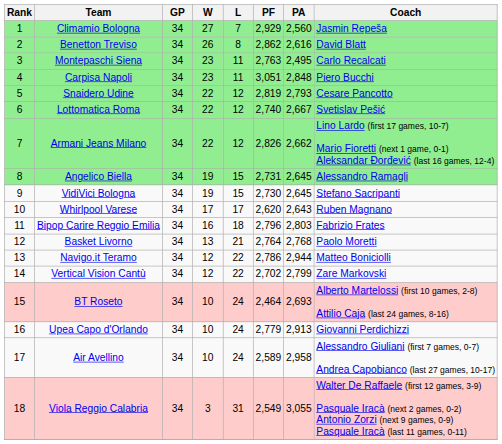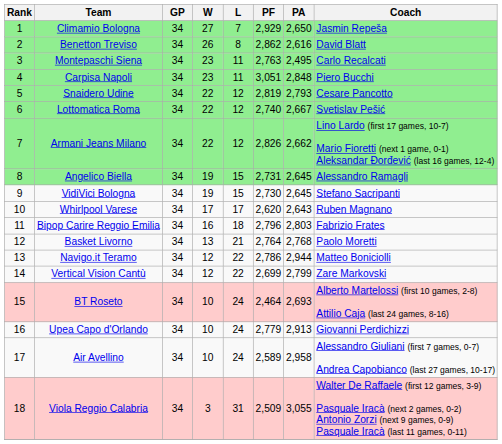Climamio Bologna | PA: 2,560 -> 2,650
Vertical Vision Cantù | PF: 2,702 -> 2,699
Viola Reggio Calabria | PF: 2,549 -> 2,509
